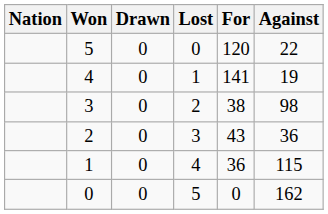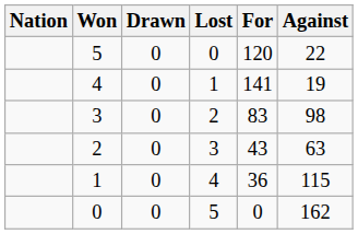row 4 | For: 38 -> 83
row 5 | Against: 36 -> 63
